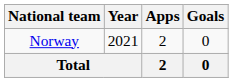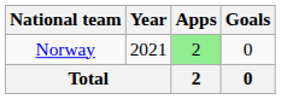Norway | Apps: no background -> lightgreen background
